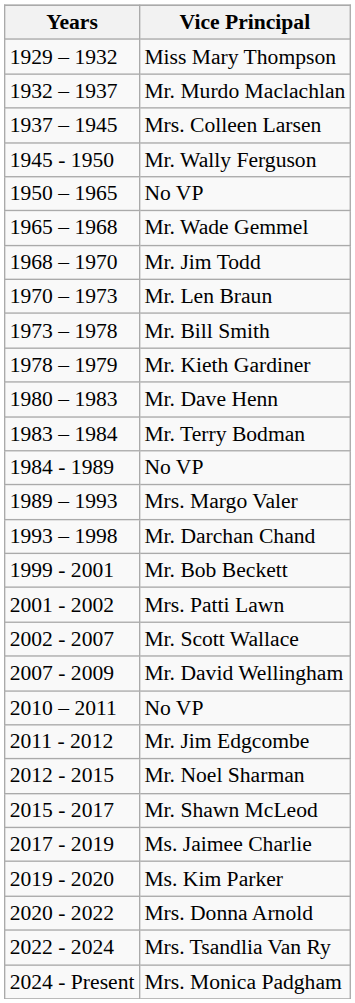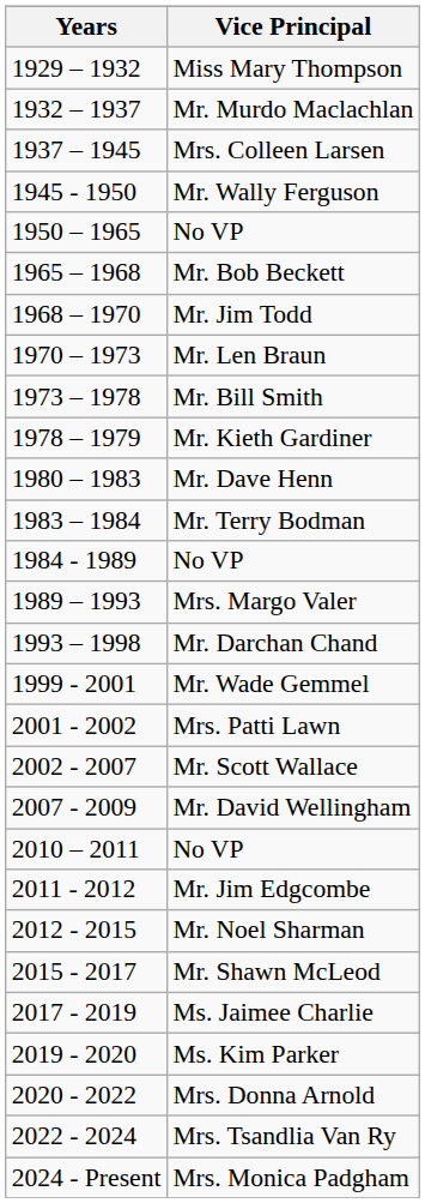row 7 | Vice Principal: Mr. Wade Gemmel -> Mr. Bob Beckett
row 17 | Vice Principal: Mr. Bob Beckett -> Mr. Wade Gemmel
